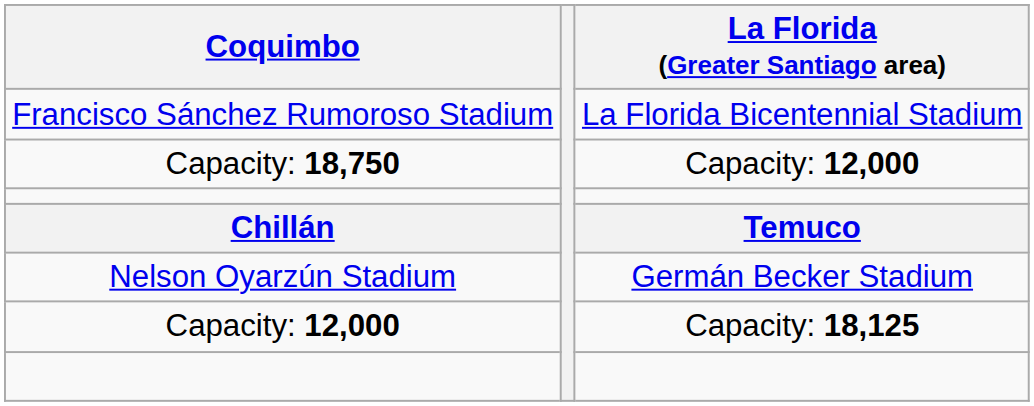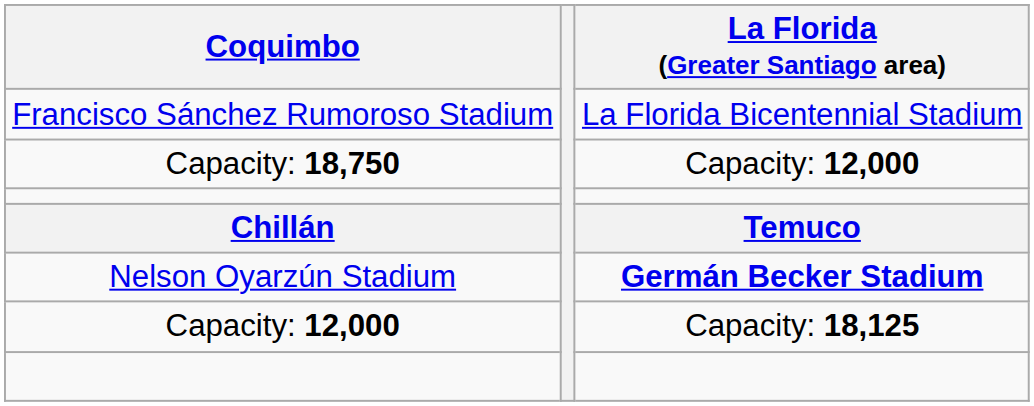Nelson Oyarzún Stadium | La Florida (Greater Santiago area): normal -> bold
